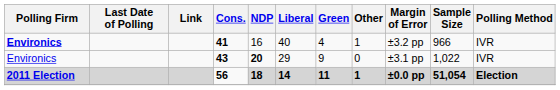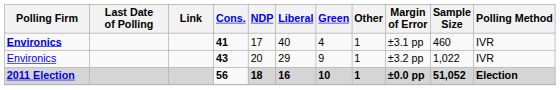41 | NDP: 16 -> 17
41 | Margin of Error: ±3.2 pp -> ±3.1 pp
41 | Sample Size: 966 -> 460
43 | NDP: bold -> normal
43 | Other: 0 -> 1
43 | Margin of Error: ±3.1 pp -> ±3.2 pp
56 | Liberal: 14 -> 16
56 | Green: 11 -> 10
56 | Sample Size: 51,054 -> 51,052
